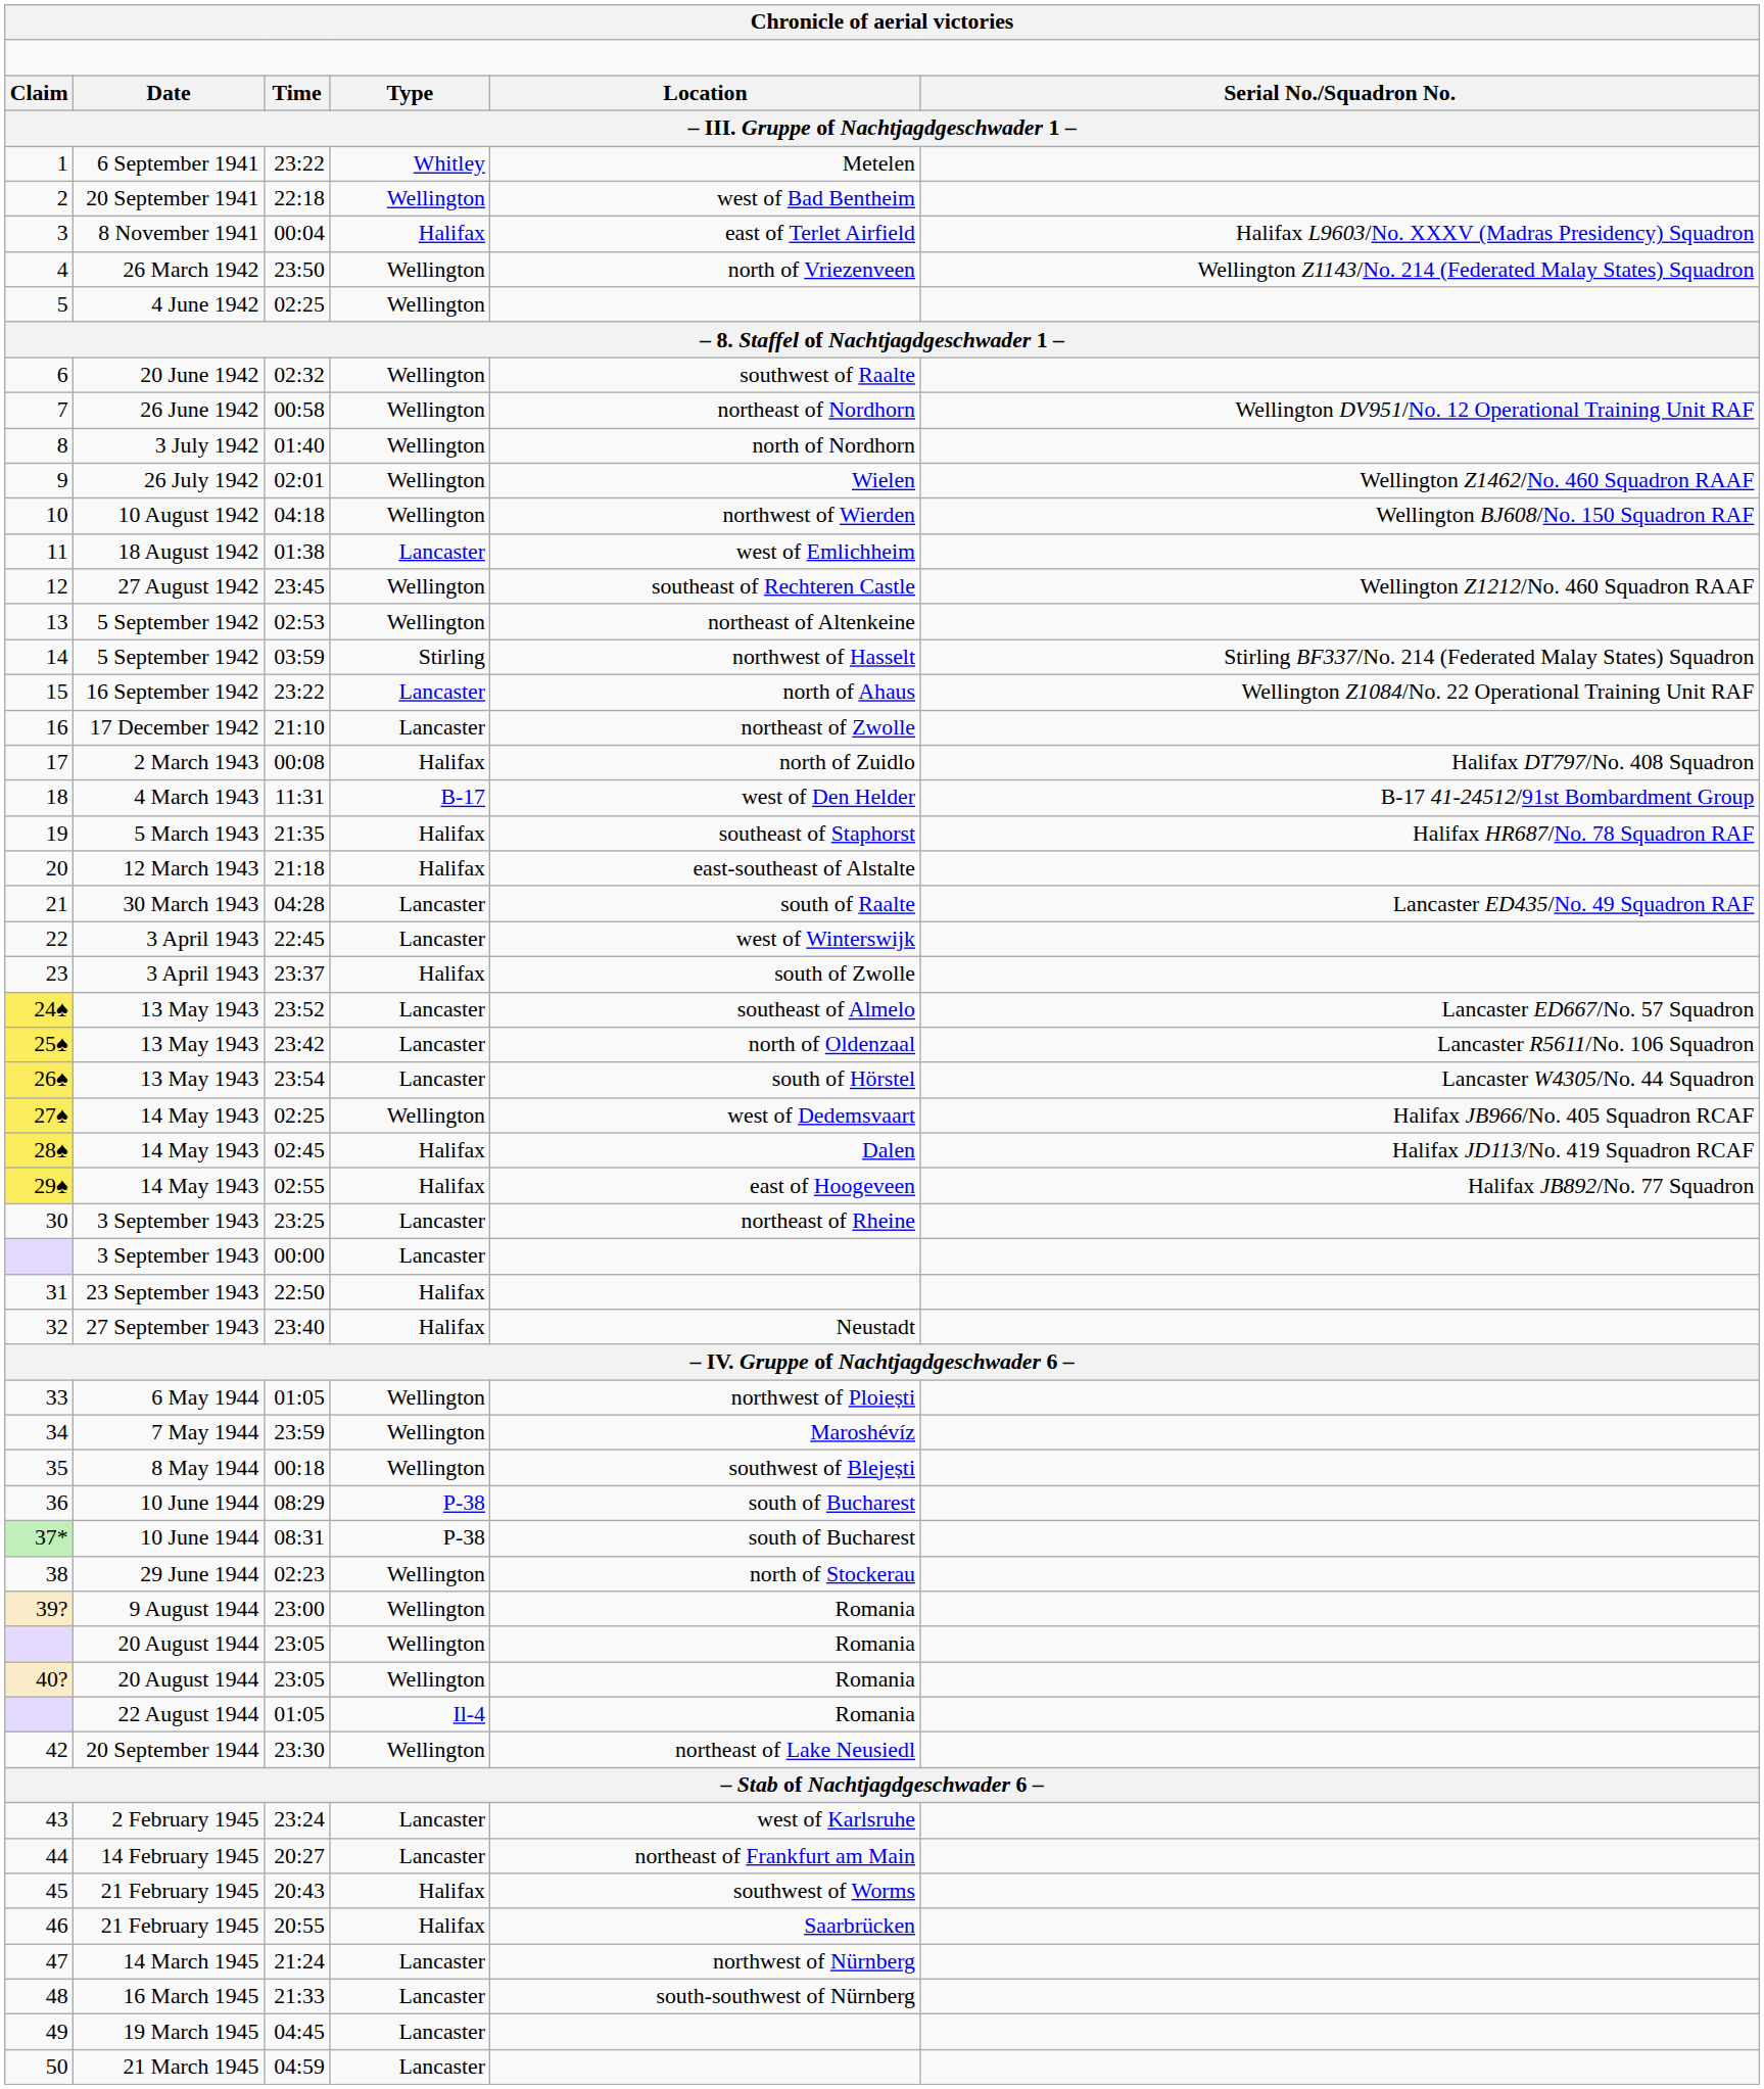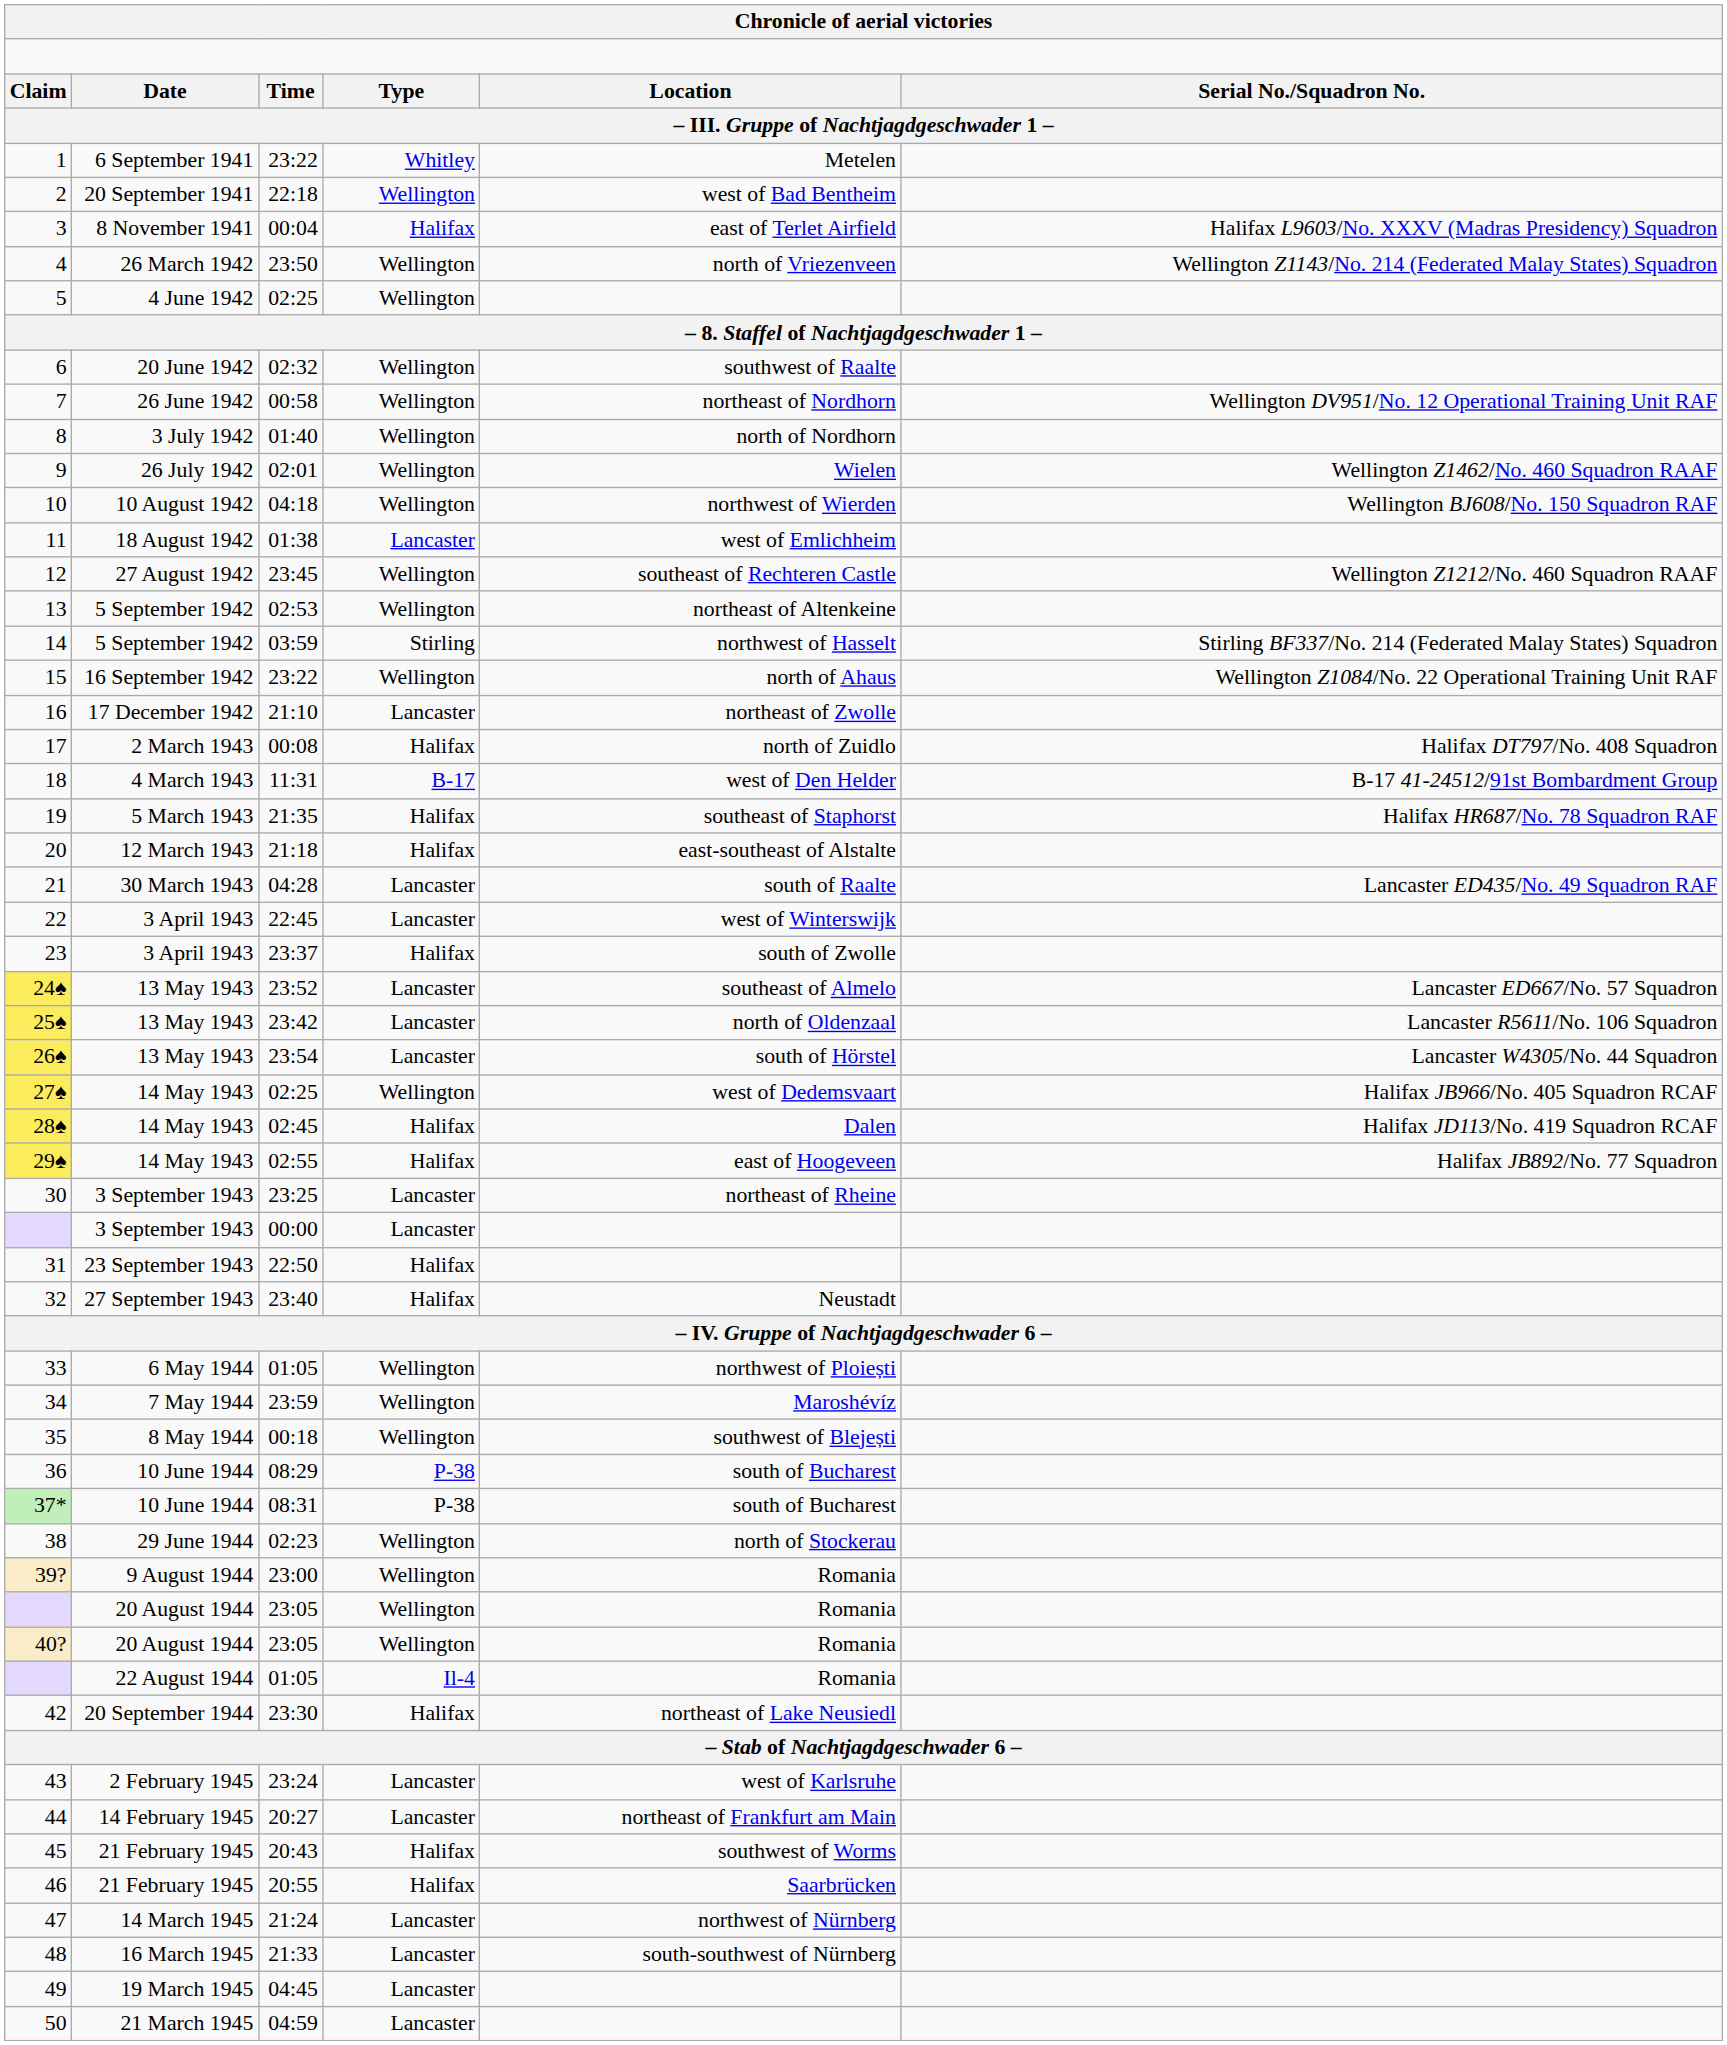15 | column 4: Lancaster -> Wellington
42 | column 4: Wellington -> Halifax
